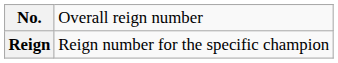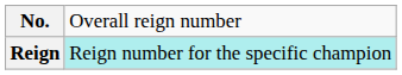Reign | column 2: no background -> paleturquoise background
